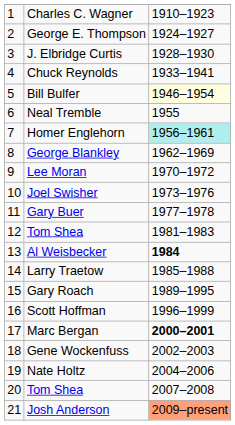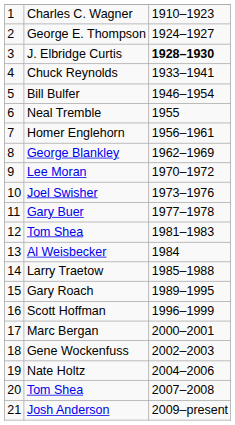J. Elbridge Curtis | column 3: normal -> bold
Bill Bulfer | column 3: lightyellow background -> no background
Homer Englehorn | column 3: paleturquoise background -> no background
Al Weisbecker | column 3: bold -> normal
Marc Bergan | column 3: bold -> normal
Josh Anderson | column 3: lightsalmon background -> no background
